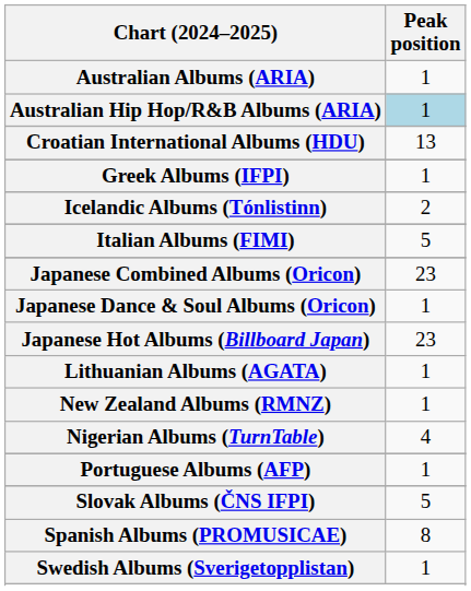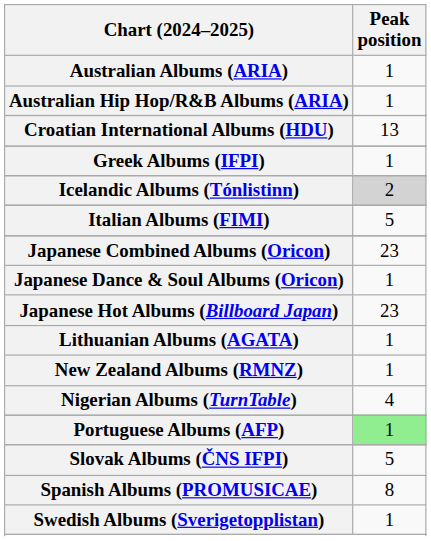Australian Hip Hop/R&B Albums (ARIA) | Peak position: lightblue background -> no background
Icelandic Albums (Tónlistinn) | Peak position: no background -> lightgrey background
Portuguese Albums (AFP) | Peak position: no background -> lightgreen background
